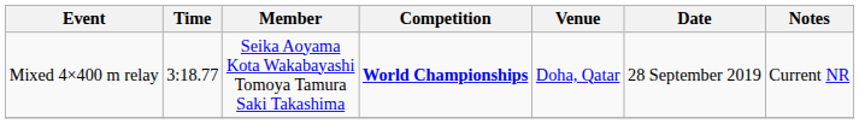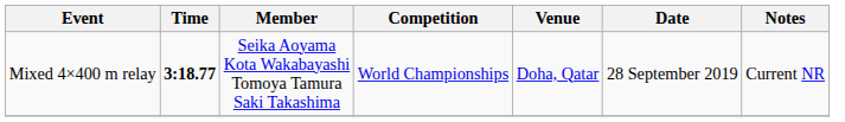Mixed 4×400 m relay | Time: normal -> bold
Mixed 4×400 m relay | Competition: bold -> normal
